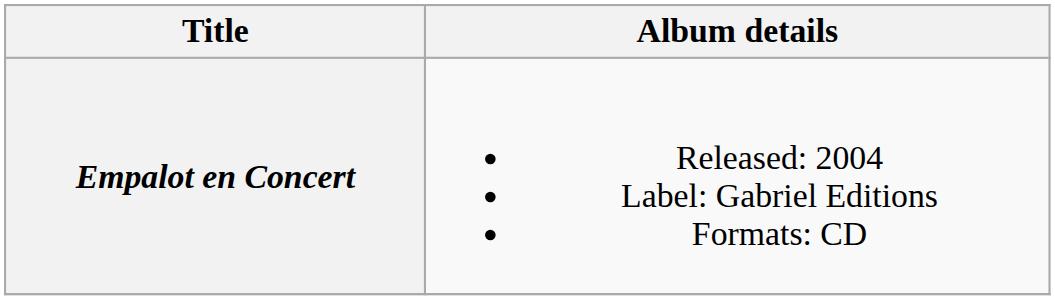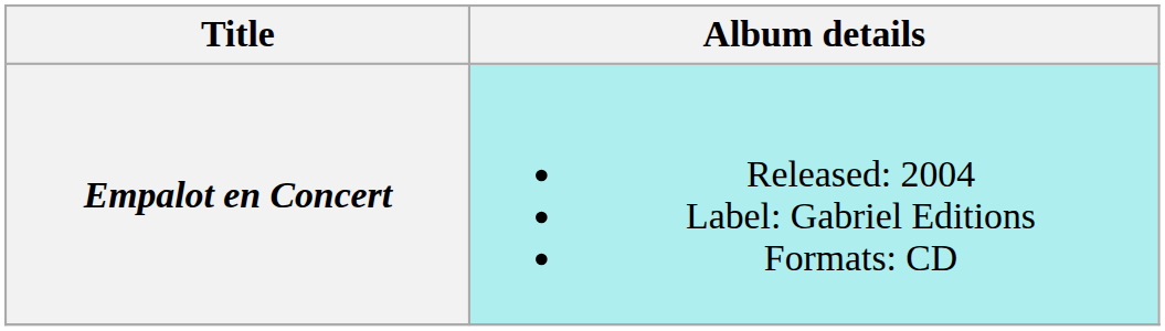Empalot en Concert | Album details: no background -> paleturquoise background
